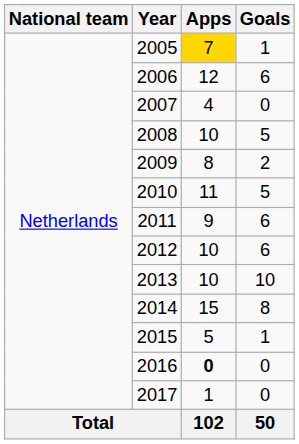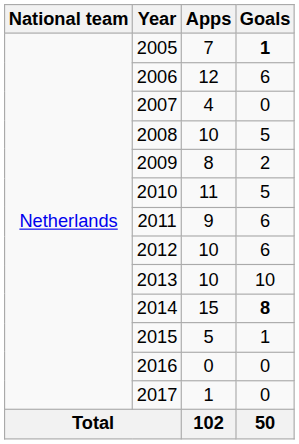2005 | Apps: gold background -> no background
2005 | Goals: normal -> bold
2014 | Goals: normal -> bold
2016 | Apps: bold -> normal
